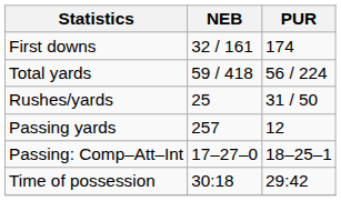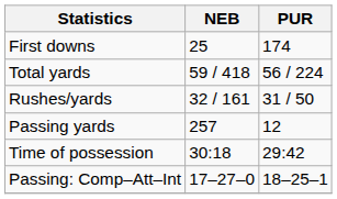First downs | NEB: 32 / 161 -> 25
Rushes/yards | NEB: 25 -> 32 / 161
rows swapped: Passing: Comp–Att–Int <-> Time of possession
